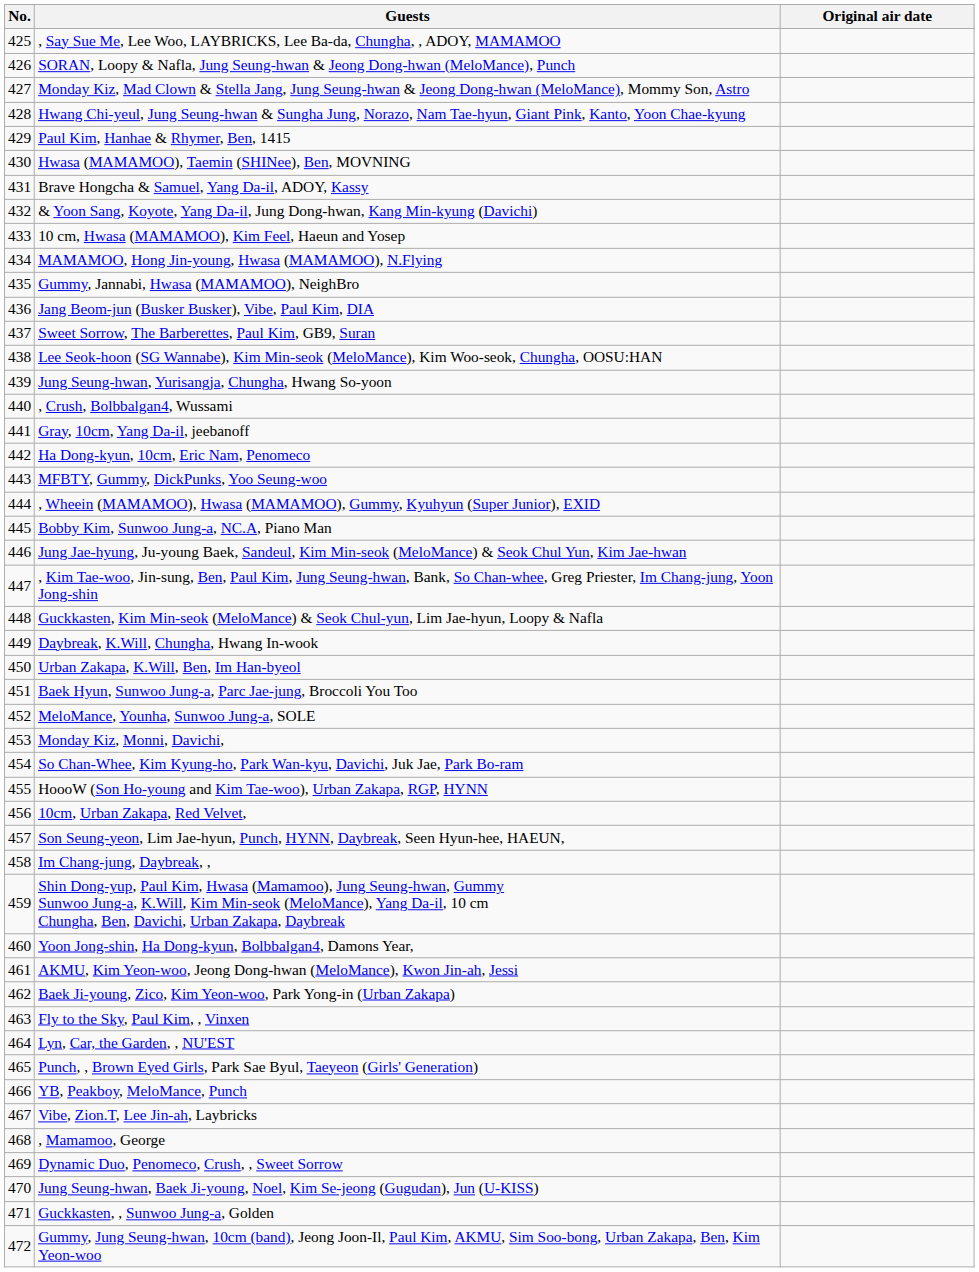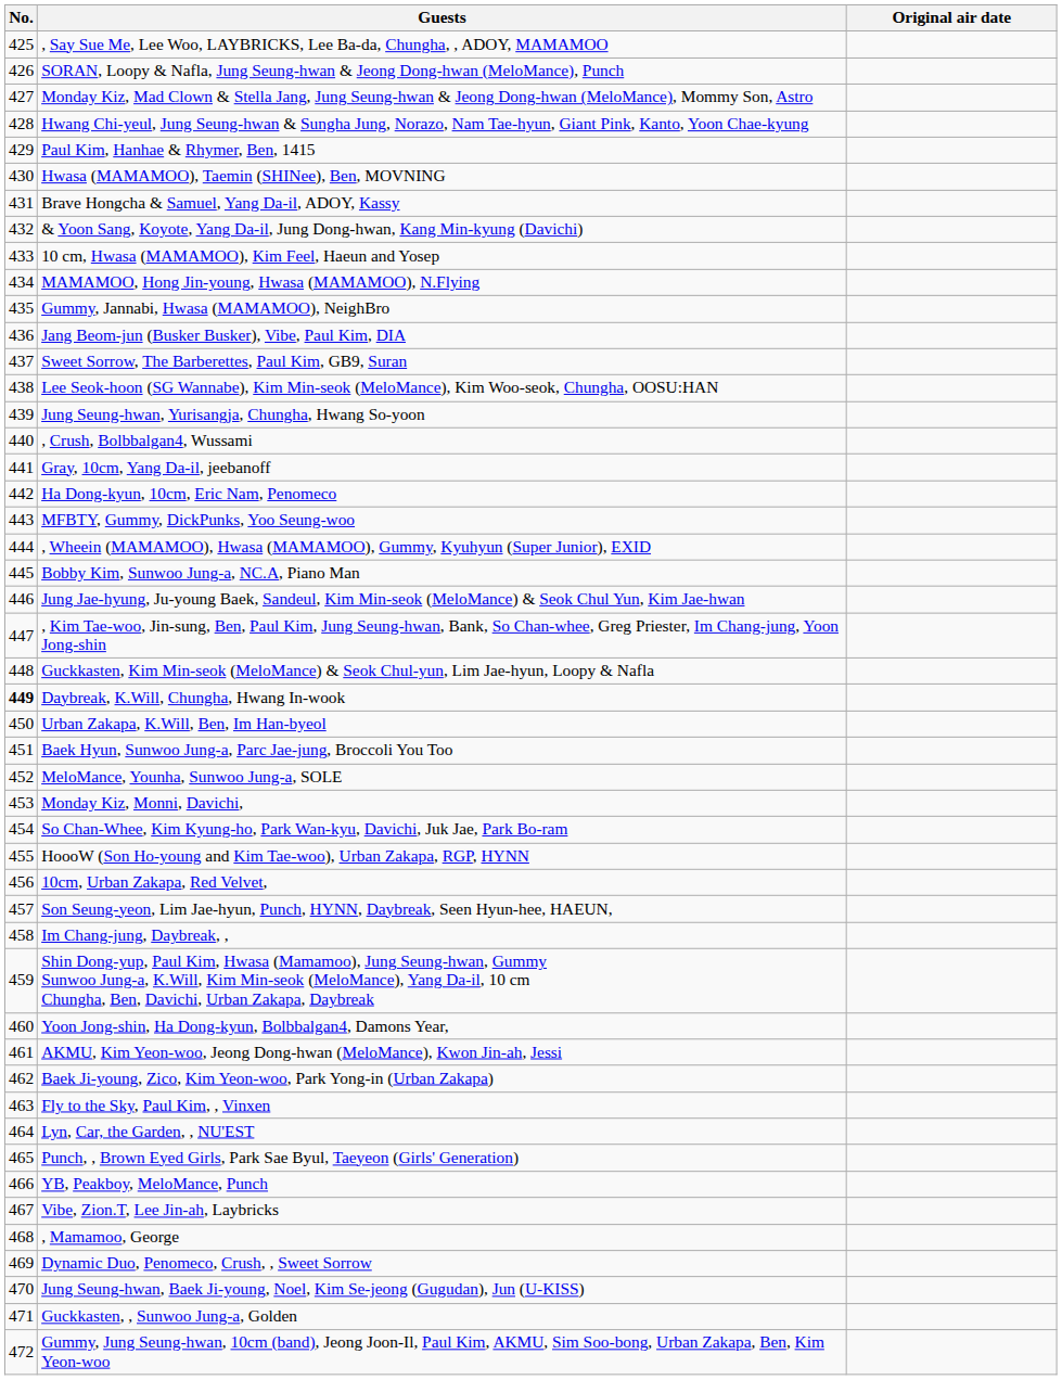Daybreak, K.Will, Chungha, Hwang In-wook | No.: normal -> bold
